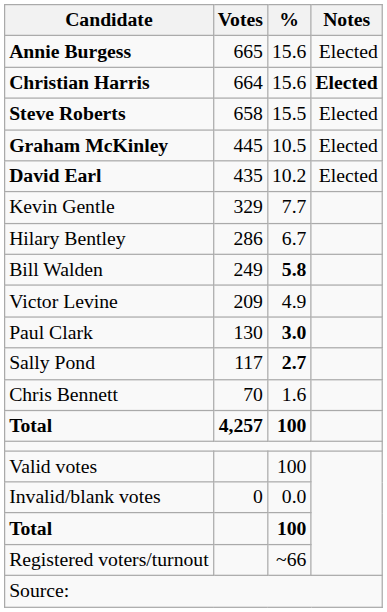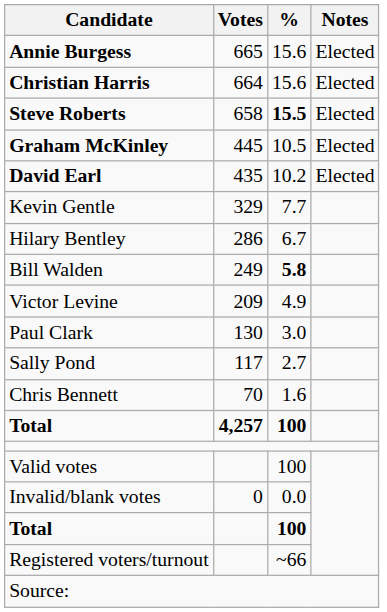Christian Harris | Notes: bold -> normal
Steve Roberts | %: normal -> bold
Paul Clark | %: bold -> normal
Sally Pond | %: bold -> normal
